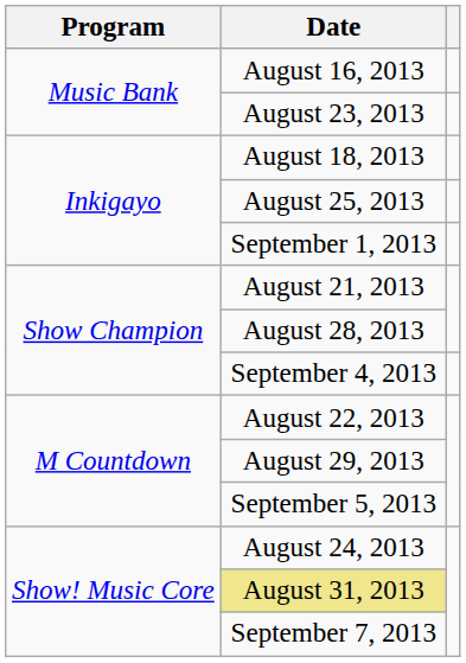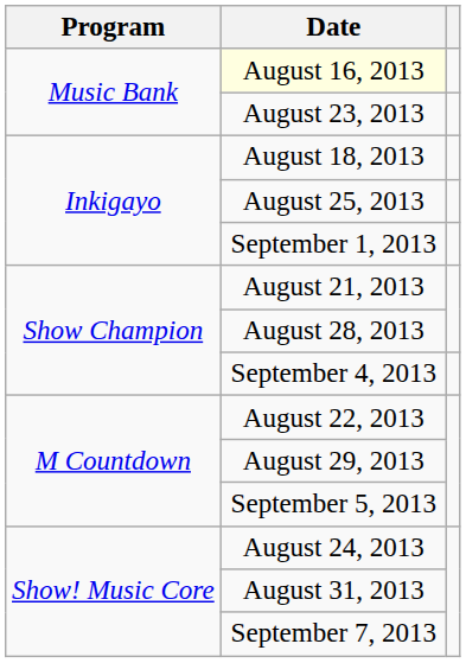August 16, 2013 | Date: no background -> lightyellow background
August 31, 2013 | Date: khaki background -> no background
